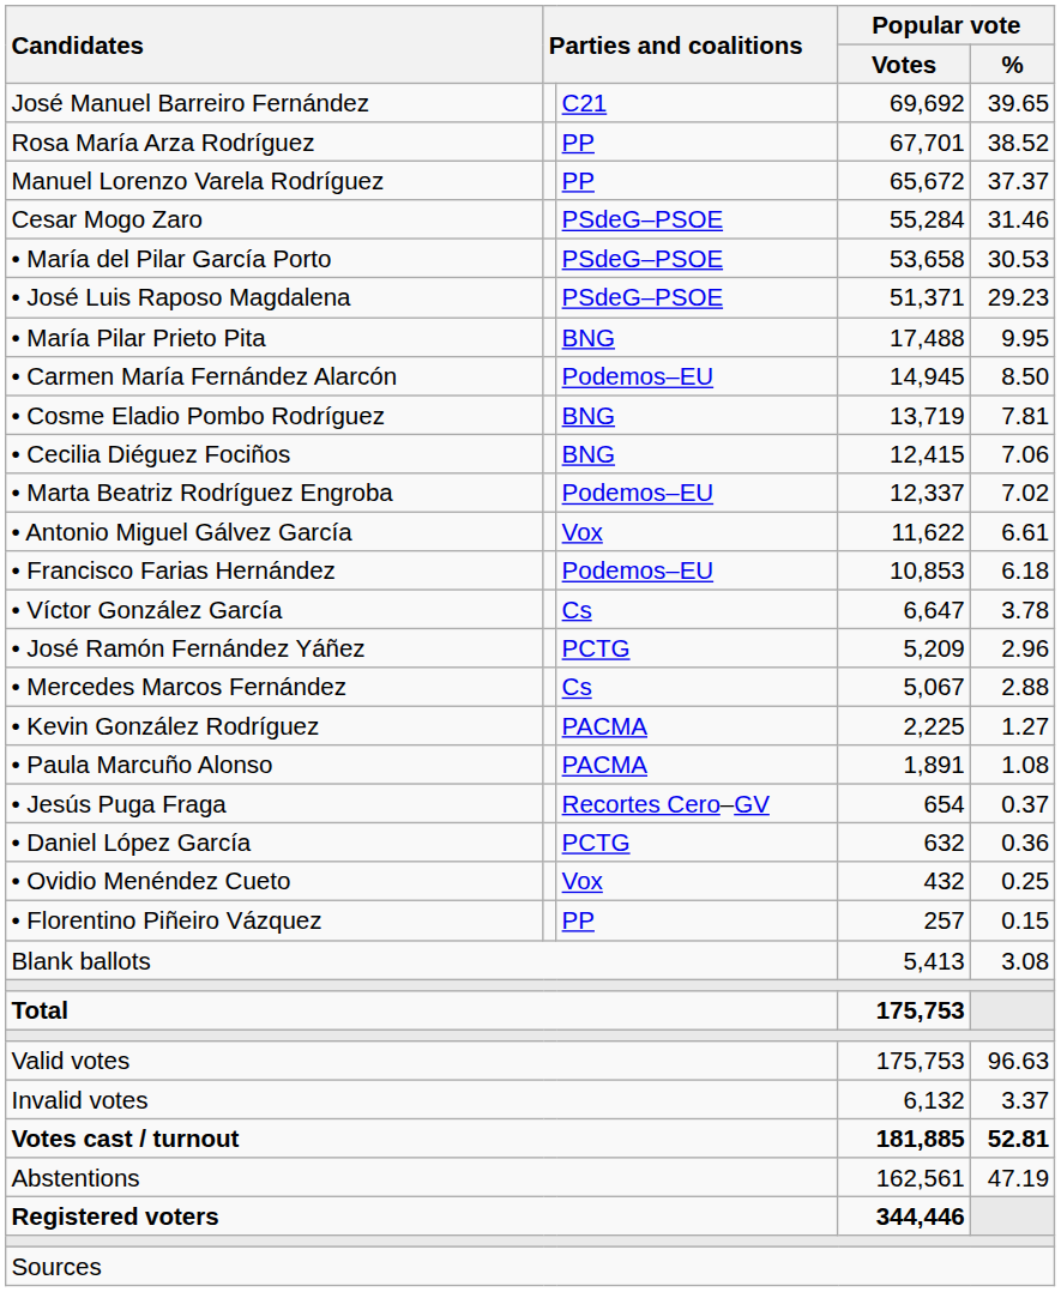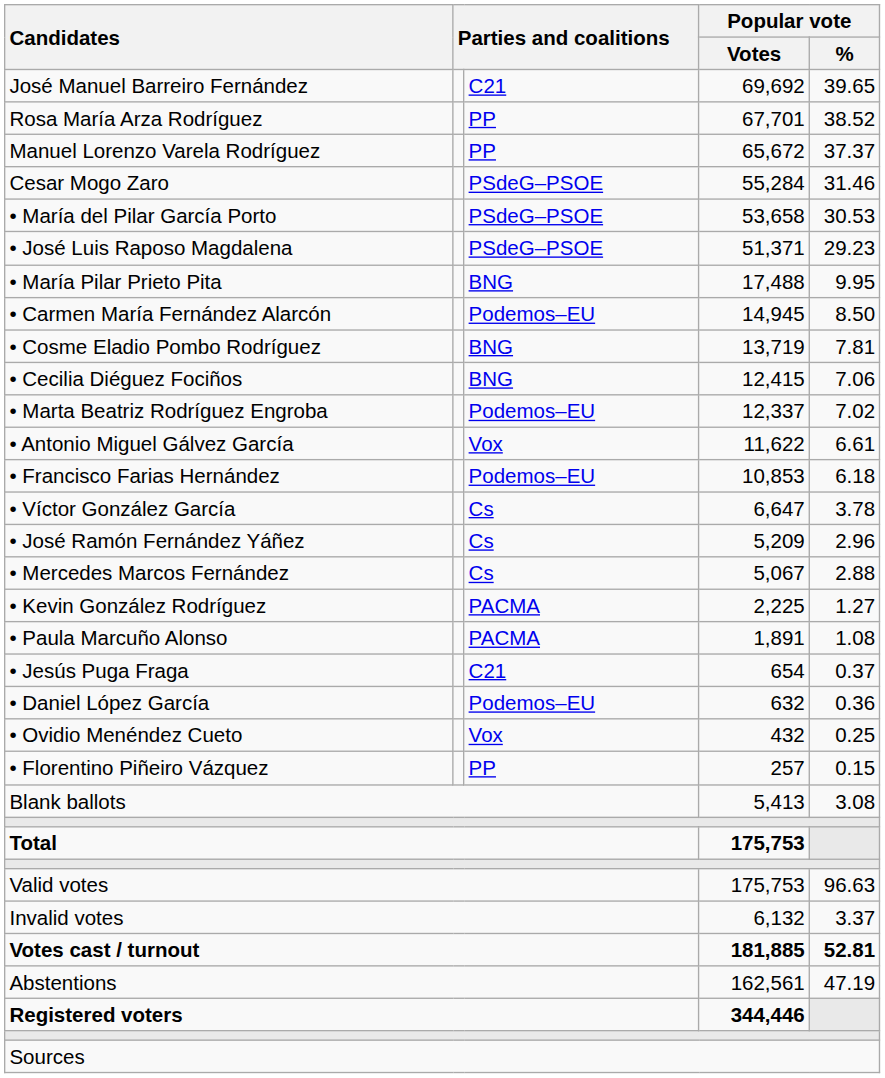• José Ramón Fernández Yáñez | column 3: PCTG -> Cs
• Jesús Puga Fraga | column 3: Recortes Cero–GV -> C21
• Daniel López García | column 3: PCTG -> Podemos–EU
